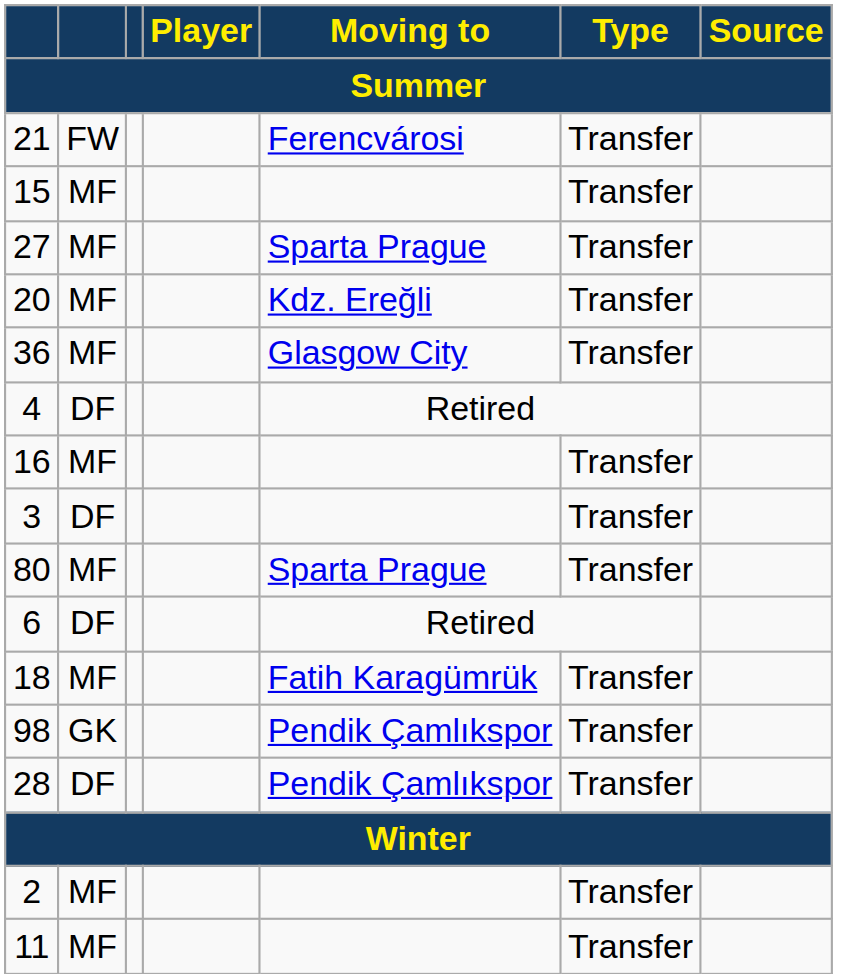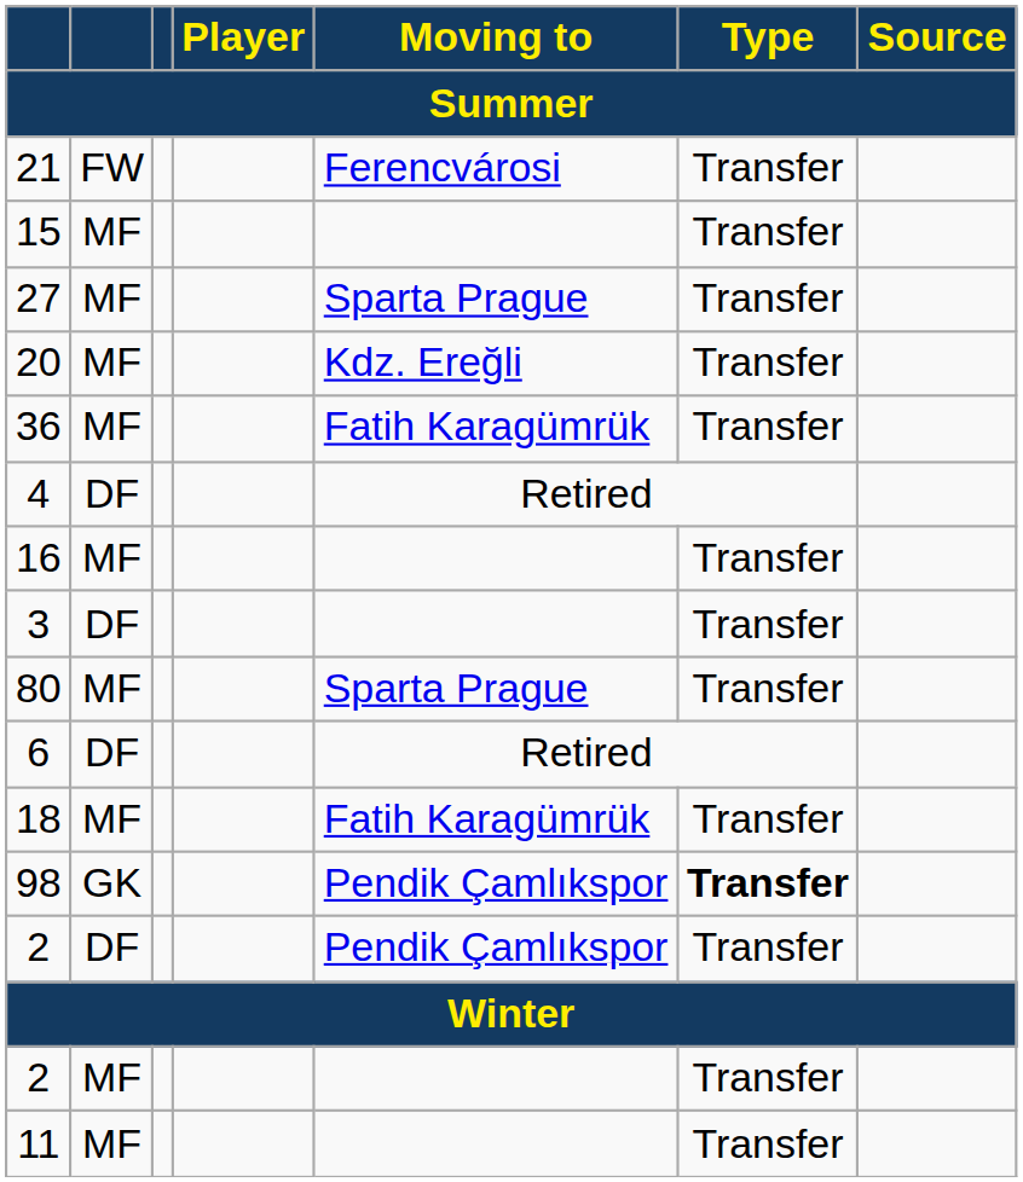36 | Moving to: Glasgow City -> Fatih Karagümrük
98 | Type: normal -> bold
- row: 28 | DF | Pendik Çamlıkspor | Transfer
+ row: 2 | DF | Pendik Çamlıkspor | Transfer
